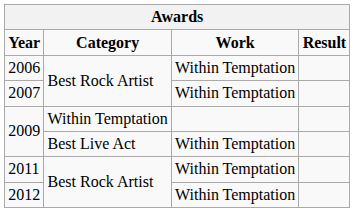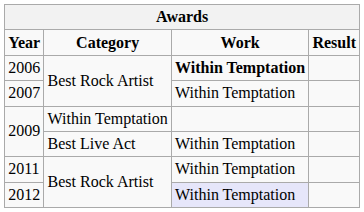2006 | Work: normal -> bold
2012 | Work: no background -> lavender background
